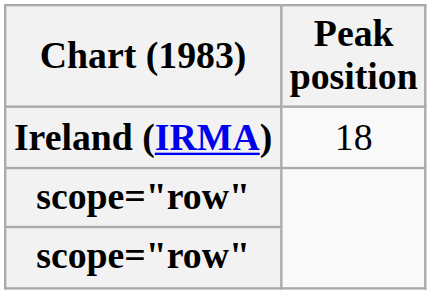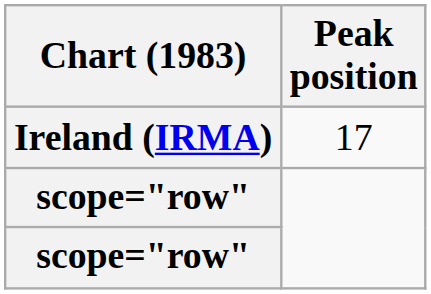Ireland (IRMA) | Peak position: 18 -> 17
